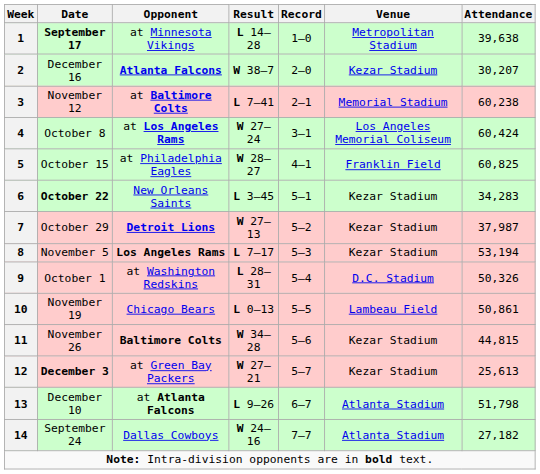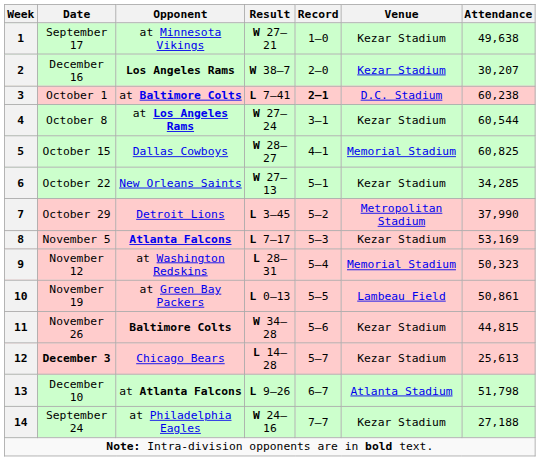1 | Date: bold -> normal
1 | Result: L 14–28 -> W 27–21
1 | Venue: Metropolitan Stadium -> Kezar Stadium
1 | Attendance: 39,638 -> 49,638
2 | Opponent: Atlanta Falcons -> Los Angeles Rams
3 | Date: November 12 -> October 1
3 | Record: normal -> bold
3 | Venue: Memorial Stadium -> D.C. Stadium
4 | Venue: Los Angeles Memorial Coliseum -> Kezar Stadium
4 | Attendance: 60,424 -> 60,544
5 | Opponent: at Philadelphia Eagles -> Dallas Cowboys
5 | Venue: Franklin Field -> Memorial Stadium
6 | Date: bold -> normal
6 | Result: L 3–45 -> W 27–13
6 | Attendance: 34,283 -> 34,285
7 | Opponent: bold -> normal
7 | Result: W 27–13 -> L 3–45
7 | Venue: Kezar Stadium -> Metropolitan Stadium
7 | Attendance: 37,987 -> 37,990
8 | Opponent: Los Angeles Rams -> Atlanta Falcons
8 | Attendance: 53,194 -> 53,169
9 | Date: October 1 -> November 12
9 | Venue: D.C. Stadium -> Memorial Stadium
9 | Attendance: 50,326 -> 50,323
10 | Opponent: Chicago Bears -> at Green Bay Packers
12 | Opponent: at Green Bay Packers -> Chicago Bears
12 | Result: W 27–21 -> L 14–28
14 | Opponent: Dallas Cowboys -> at Philadelphia Eagles
14 | Venue: Atlanta Stadium -> Kezar Stadium
14 | Attendance: 27,182 -> 27,188
